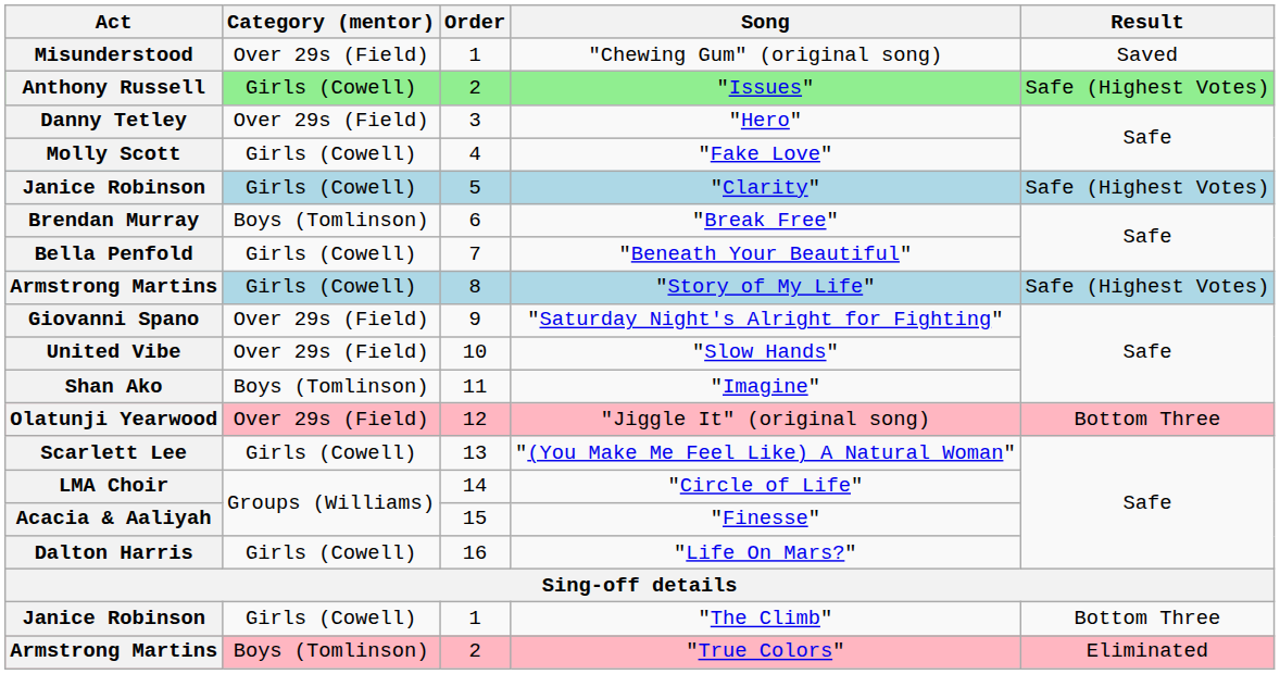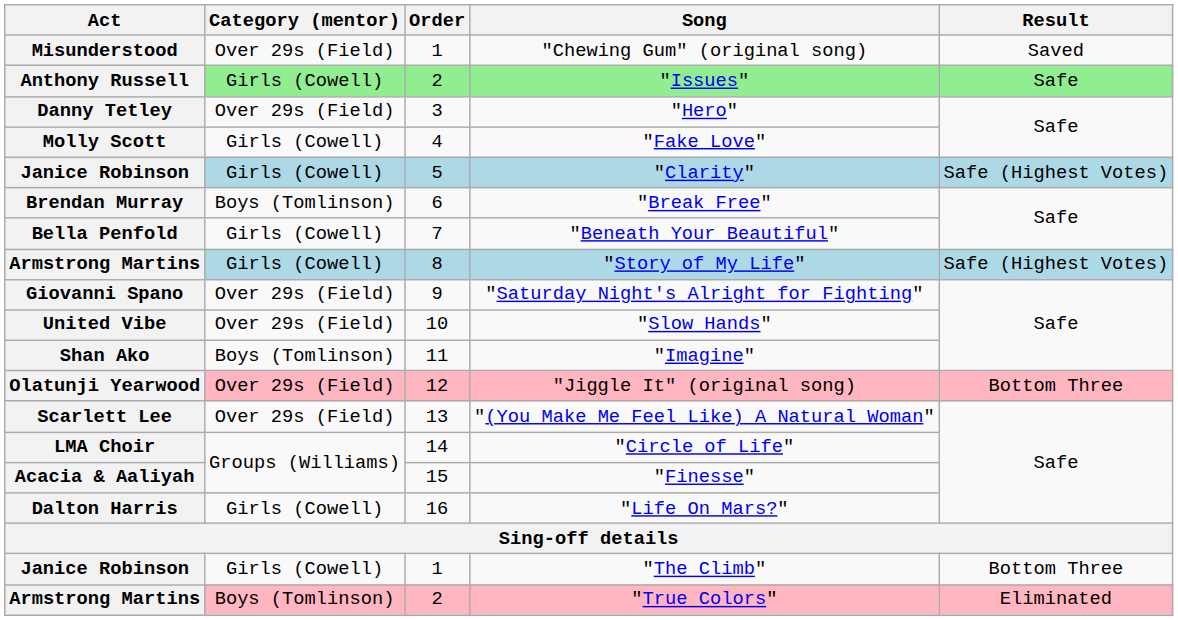"Issues" | Result: Safe (Highest Votes) -> Safe
"(You Make Me Feel Like) A Natural Woman" | Category (mentor): Girls (Cowell) -> Over 29s (Field)
